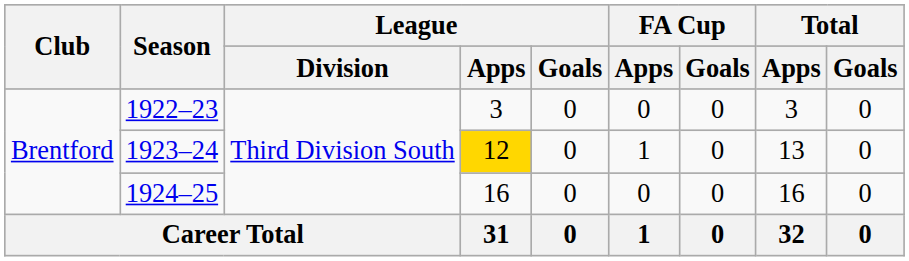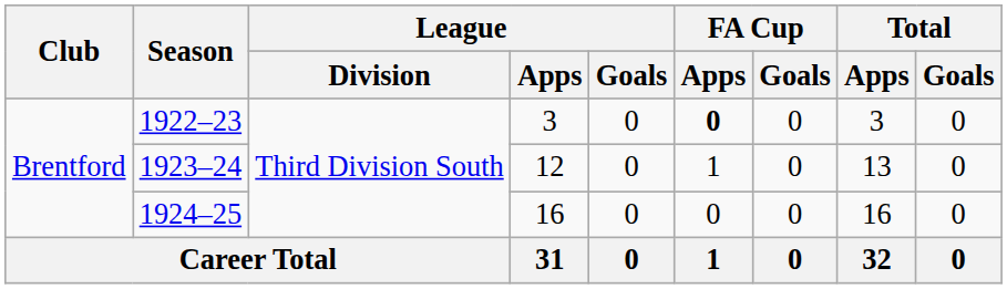1922–23 | FA Cup / Apps: normal -> bold
1923–24 | League / Apps: gold background -> no background
